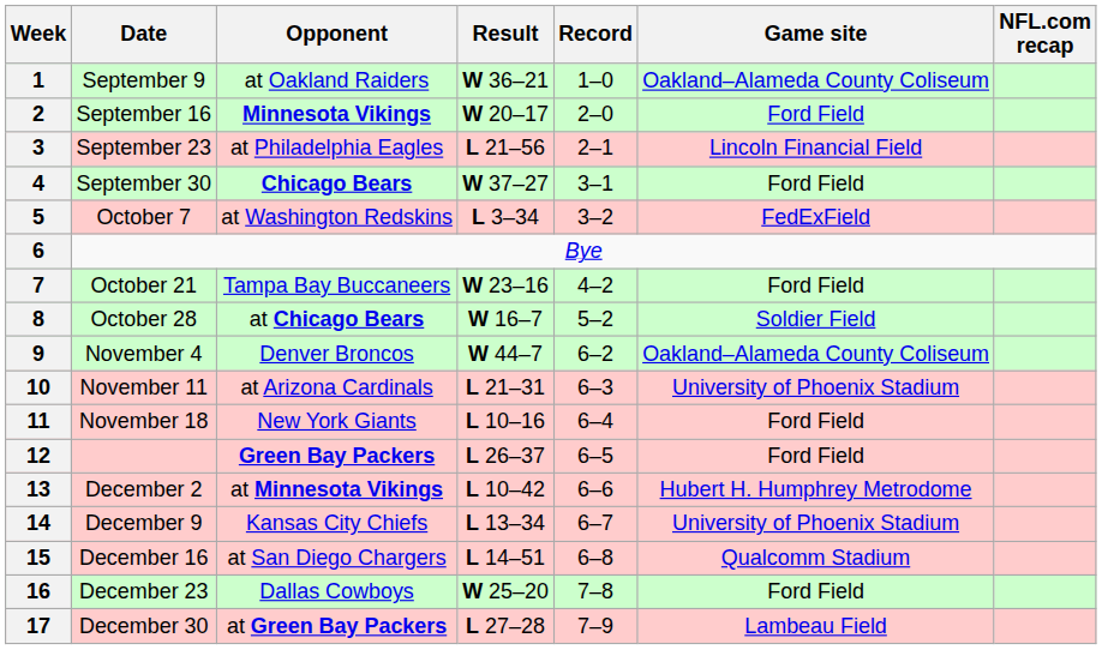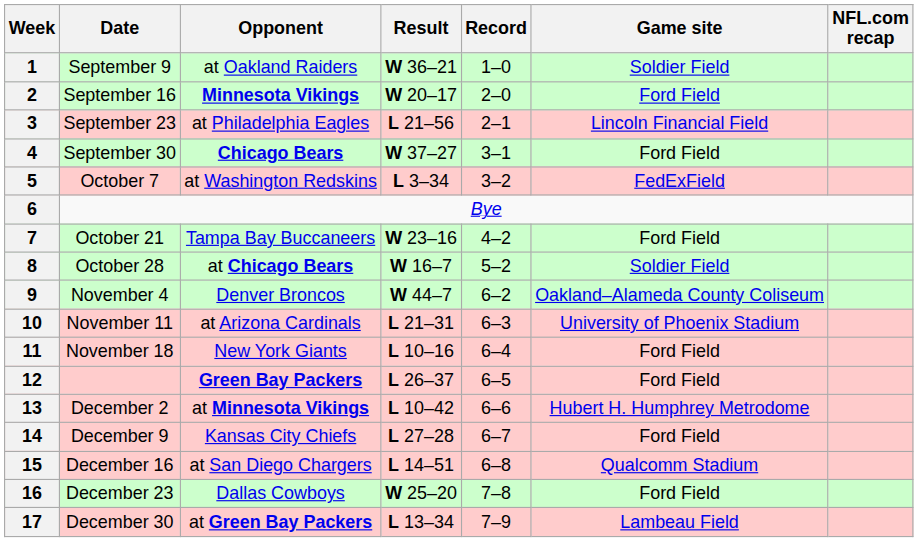1 | Game site: Oakland–Alameda County Coliseum -> Soldier Field
14 | Result: L 13–34 -> L 27–28
14 | Game site: University of Phoenix Stadium -> Ford Field
17 | Result: L 27–28 -> L 13–34
